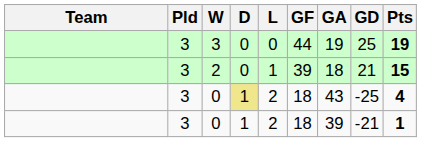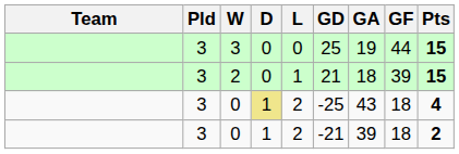columns swapped: GF <-> GD
row 2 | Pts: 19 -> 15
row 5 | Pts: 1 -> 2
